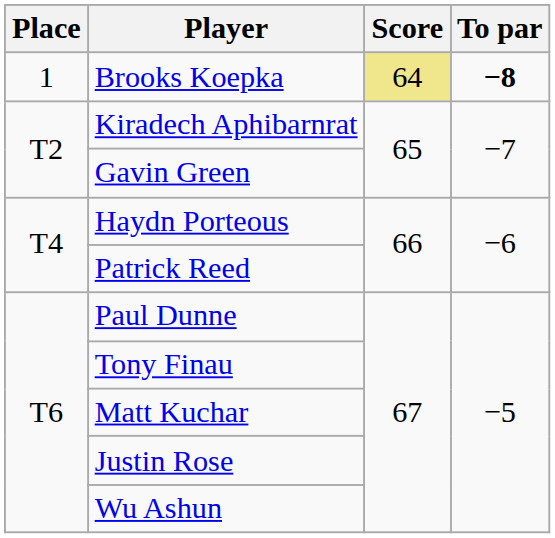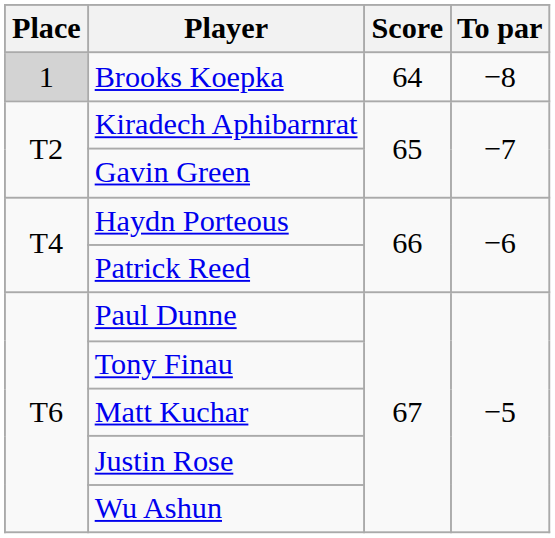Brooks Koepka | Place: no background -> lightgrey background
Brooks Koepka | Score: khaki background -> no background
Brooks Koepka | To par: bold -> normal
